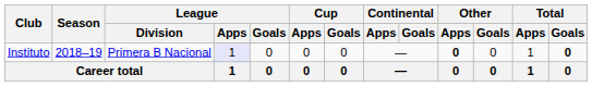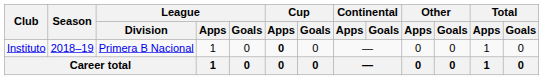Instituto | League / Apps: lavender background -> no background
Instituto | Cup / Apps: normal -> bold
Instituto | Other / Apps: bold -> normal
Instituto | Total / Goals: bold -> normal
